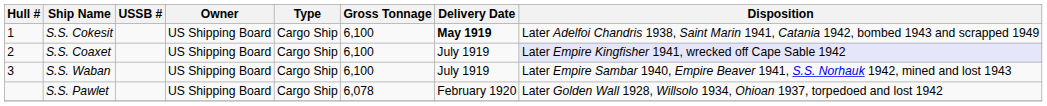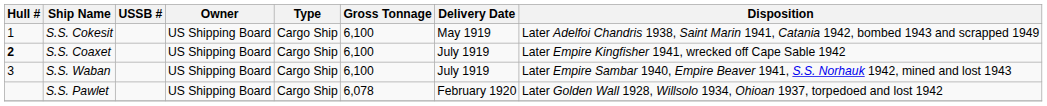S.S. Cokesit | Delivery Date: bold -> normal
S.S. Coaxet | Hull #: normal -> bold
S.S. Coaxet | Disposition: lavender background -> no background
